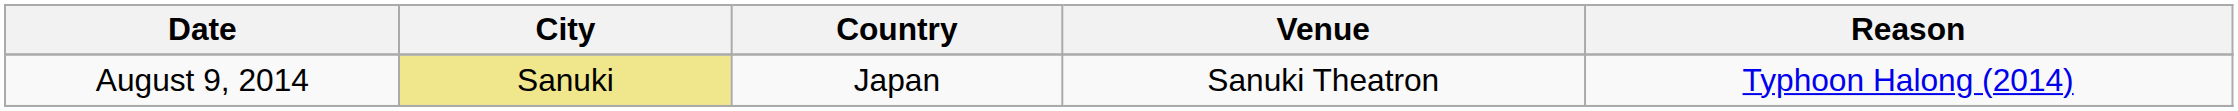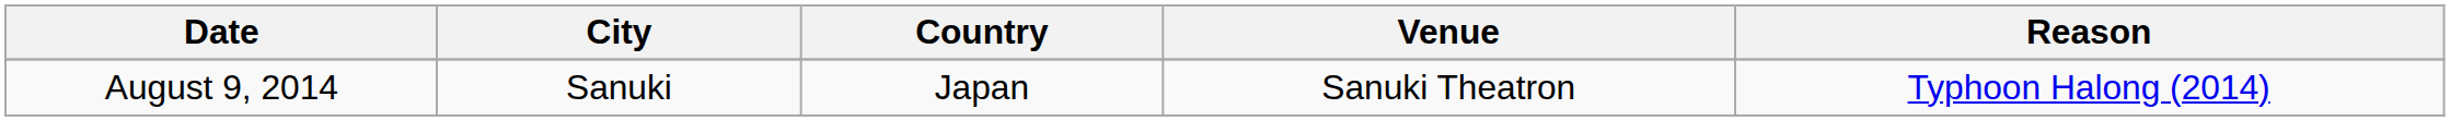August 9, 2014 | City: khaki background -> no background
